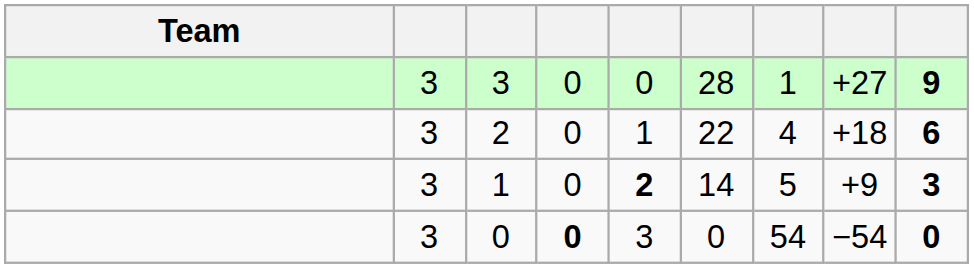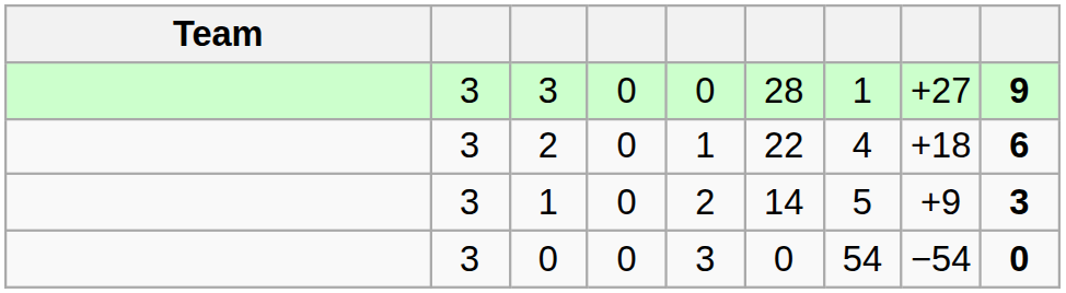row 4 | column 5: bold -> normal
row 5 | column 4: bold -> normal
